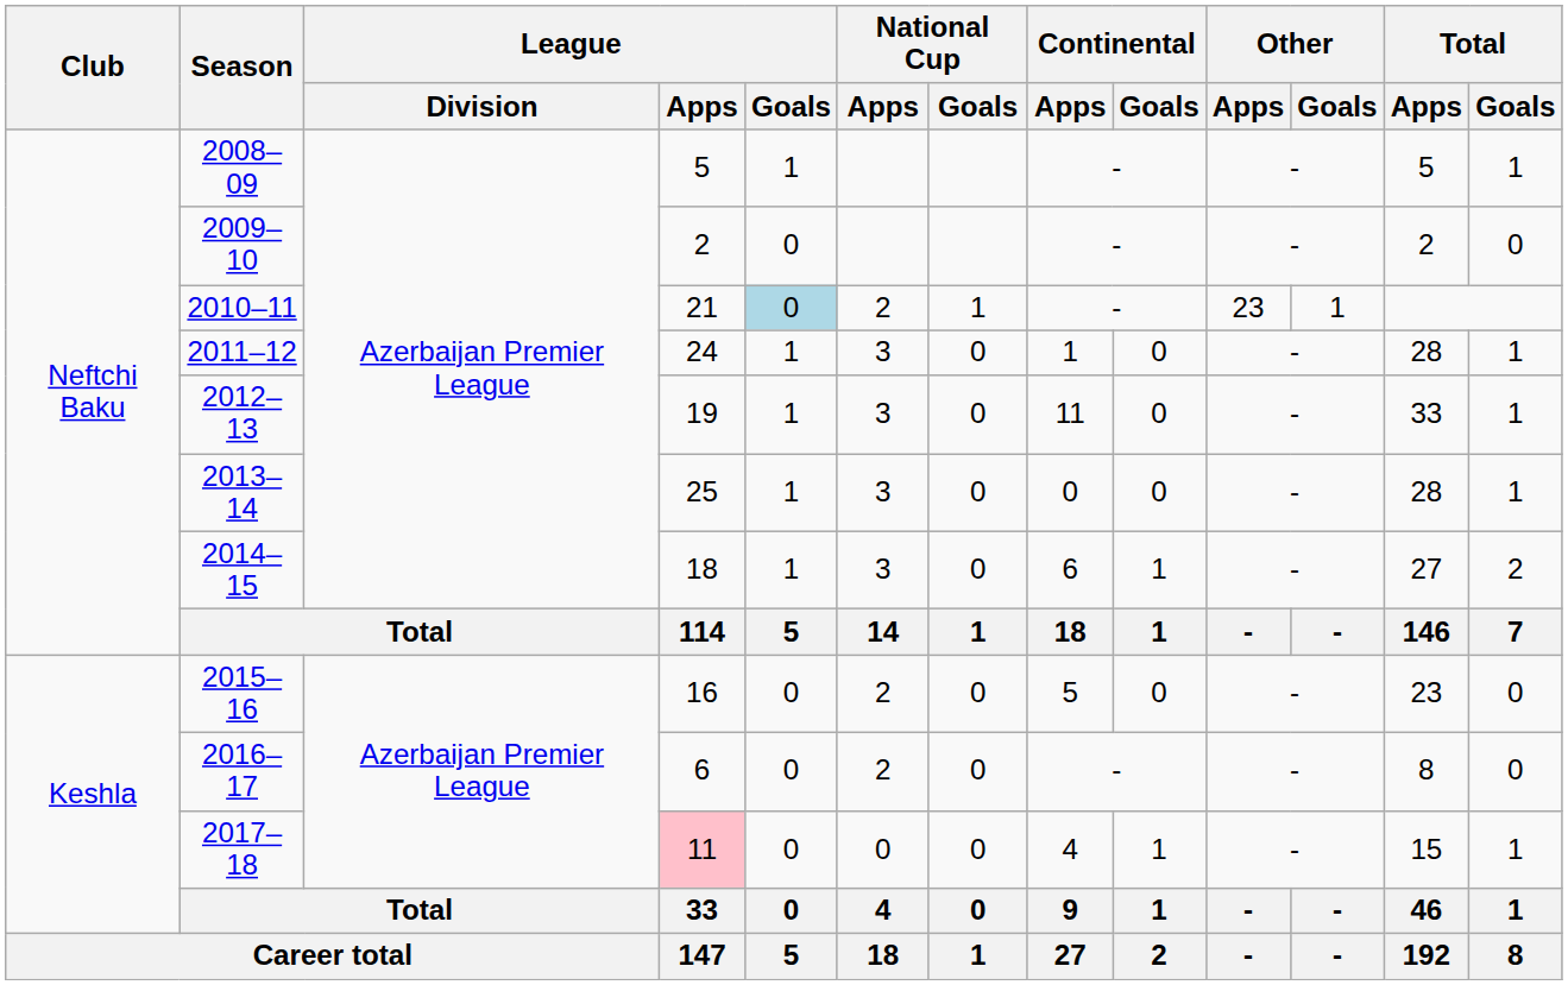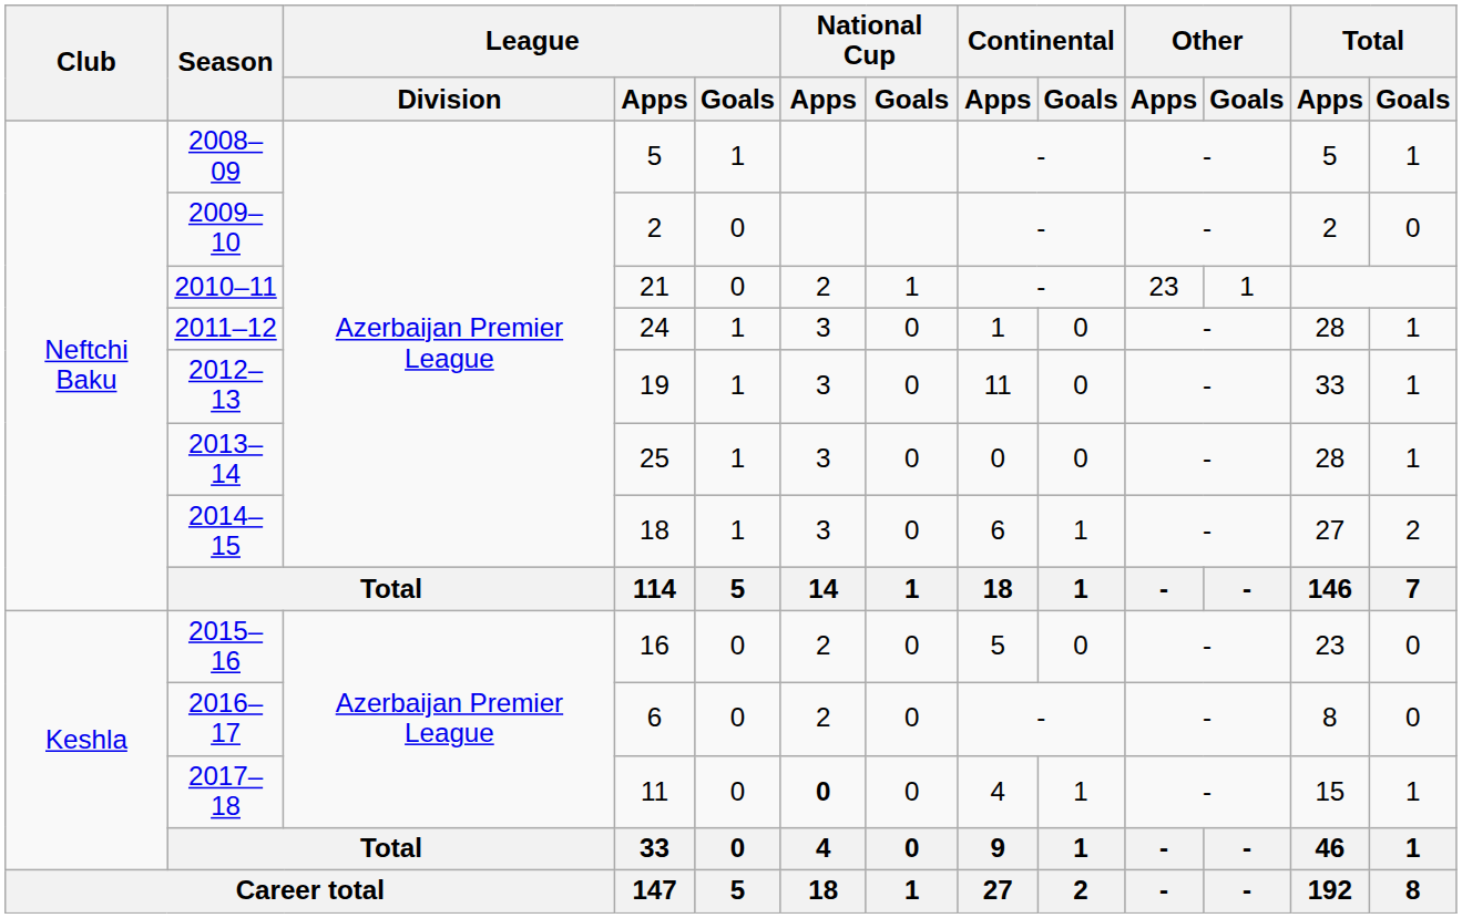2010–11 | League / Goals: lightblue background -> no background
2017–18 | League / Apps: pink background -> no background
2017–18 | National Cup / Apps: normal -> bold
